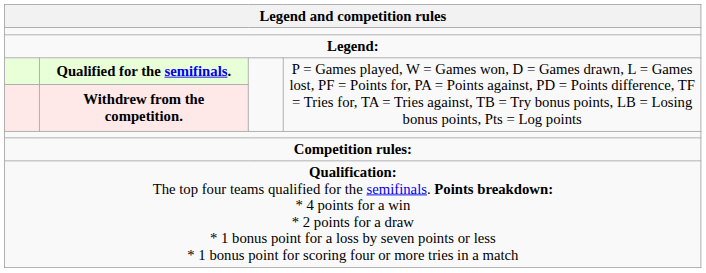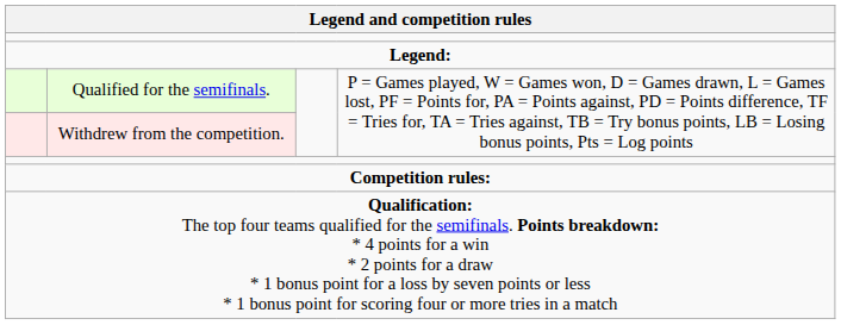Qualified for the semifinals. | column 2: bold -> normal
Withdrew from the competition. | column 2: bold -> normal
